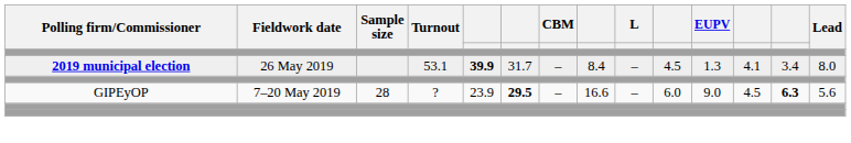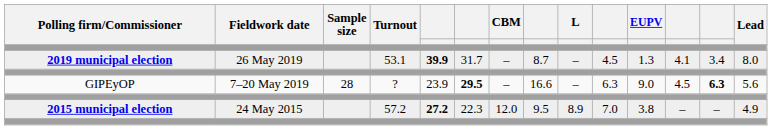2019 municipal election | column 8: 8.4 -> 8.7
GIPEyOP | column 10: 6.0 -> 6.3
+ row: 2015 municipal election | 24 May 2015 | 57.2 | 27.2 | 22.3 | 12.0 | 9.5 | 8.9 | 7.0 | 3.8 | – | – | 4.9
